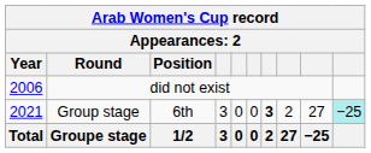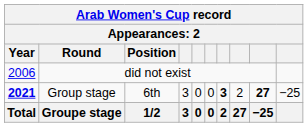Group stage | Year: normal -> bold
Group stage | column 9: normal -> bold
Group stage | column 10: paleturquoise background -> no background
